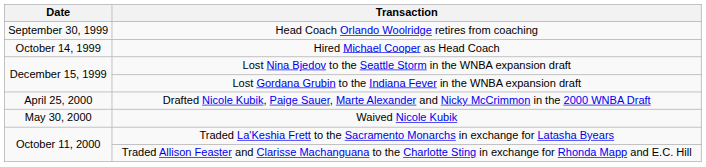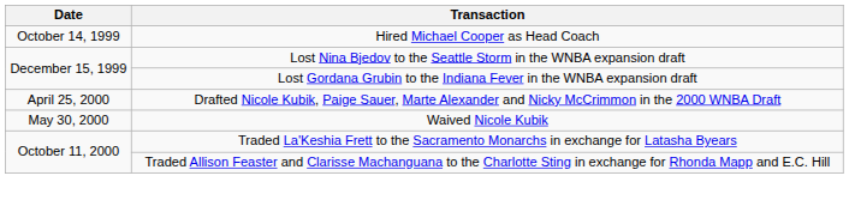- row: September 30, 1999 | Head Coach Orlando Woolridge retires from coaching
